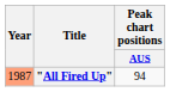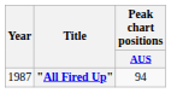row 3 | Year: lightsalmon background -> no background
